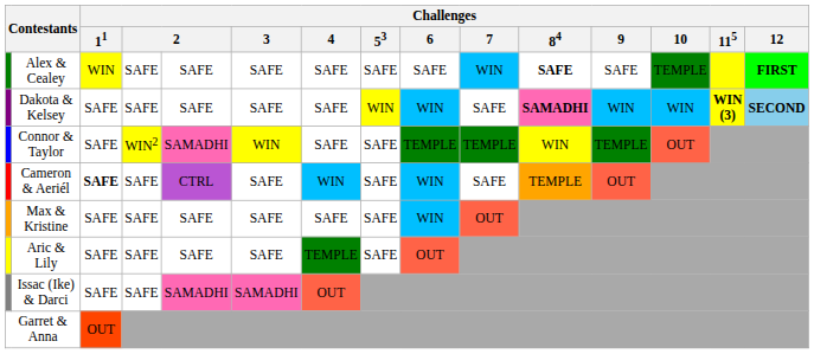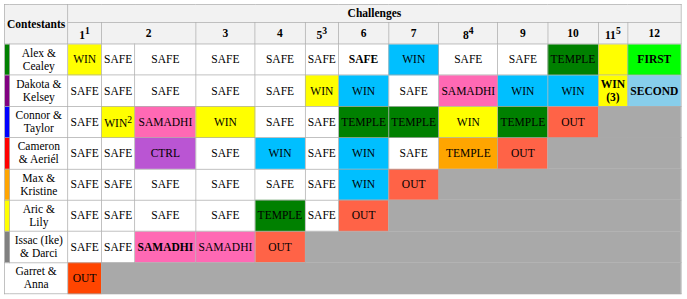Alex & Cealey | Challenges / 6: normal -> bold
Alex & Cealey | Challenges / 84: bold -> normal
Dakota & Kelsey | Challenges / 84: bold -> normal
Cameron & Aeriél | Challenges / 11: bold -> normal
Issac (Ike) & Darci | column 5: normal -> bold
